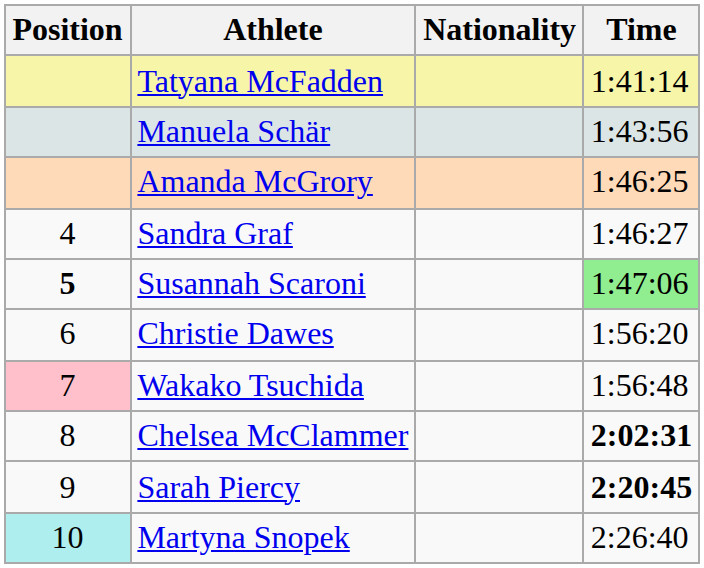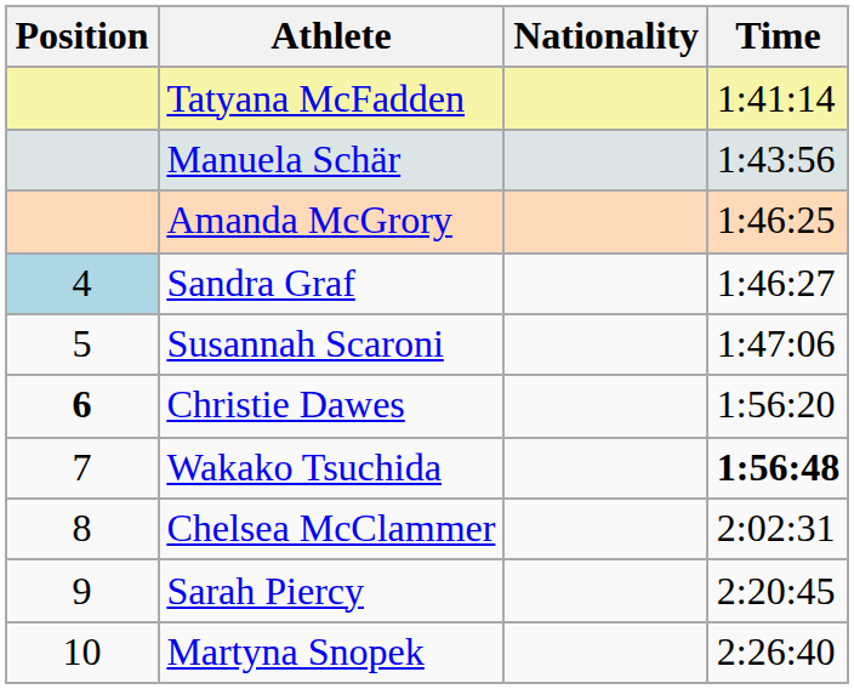Sandra Graf | Position: no background -> lightblue background
Susannah Scaroni | Position: bold -> normal
Susannah Scaroni | Time: lightgreen background -> no background
Christie Dawes | Position: normal -> bold
Wakako Tsuchida | Position: pink background -> no background
Wakako Tsuchida | Time: normal -> bold
Chelsea McClammer | Time: bold -> normal
Sarah Piercy | Time: bold -> normal
Martyna Snopek | Position: paleturquoise background -> no background
